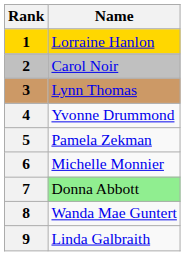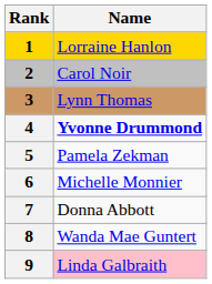Yvonne Drummond | Name: normal -> bold
Donna Abbott | Name: lightgreen background -> no background
Linda Galbraith | Name: no background -> pink background
